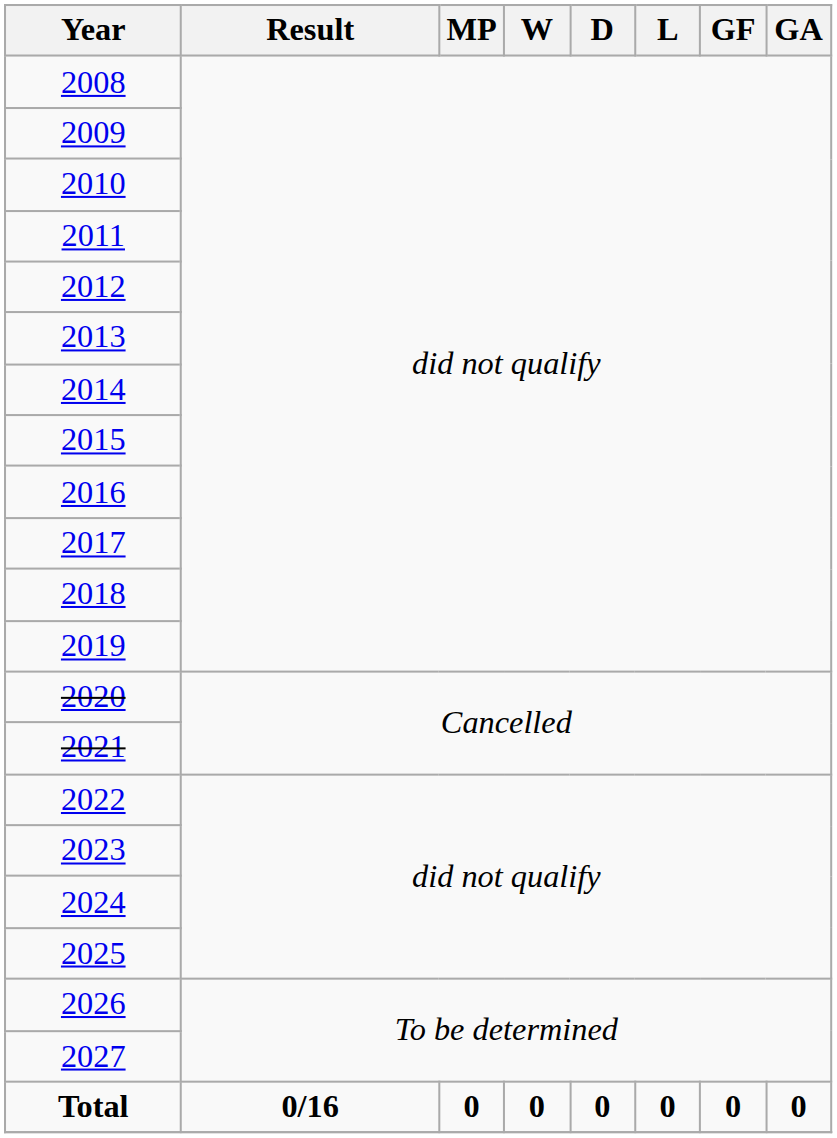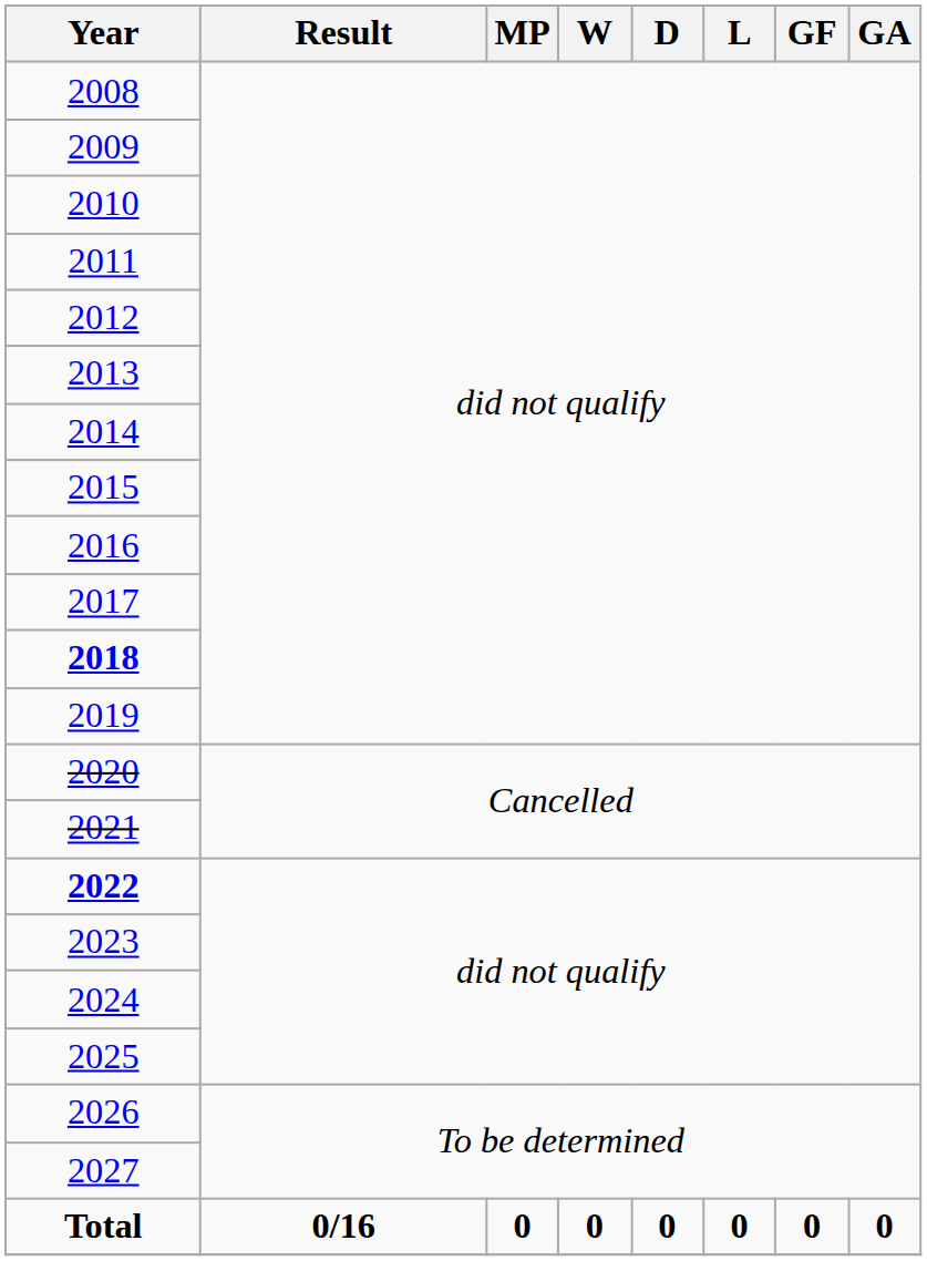2018 | Year: normal -> bold
2022 | Year: normal -> bold
